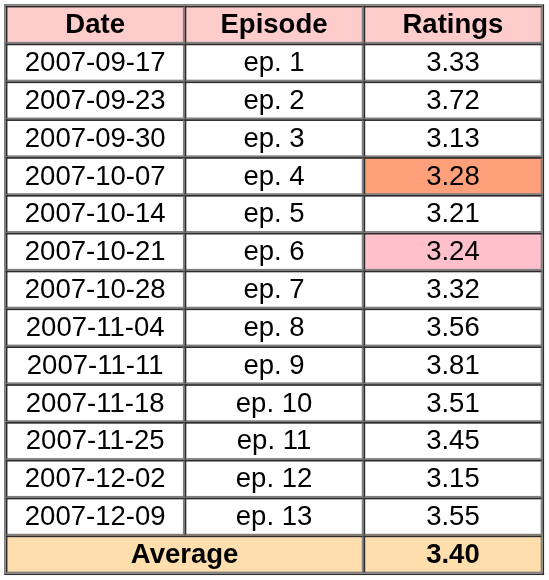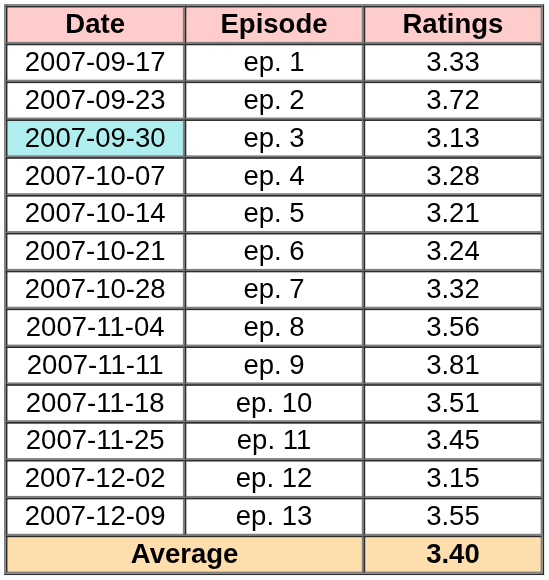ep. 3 | Date: no background -> paleturquoise background
ep. 4 | Ratings: lightsalmon background -> no background
ep. 6 | Ratings: pink background -> no background
